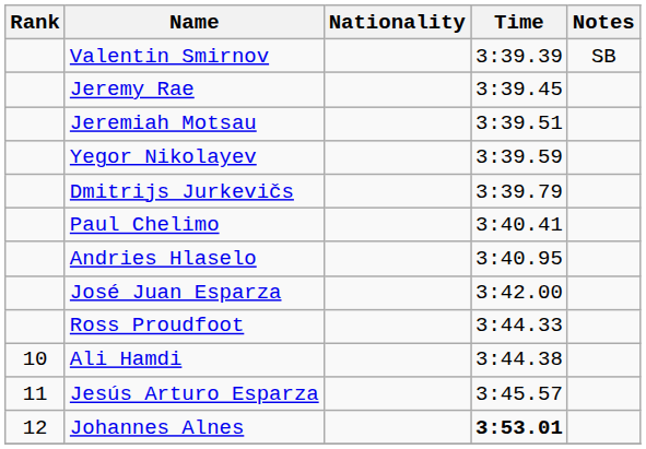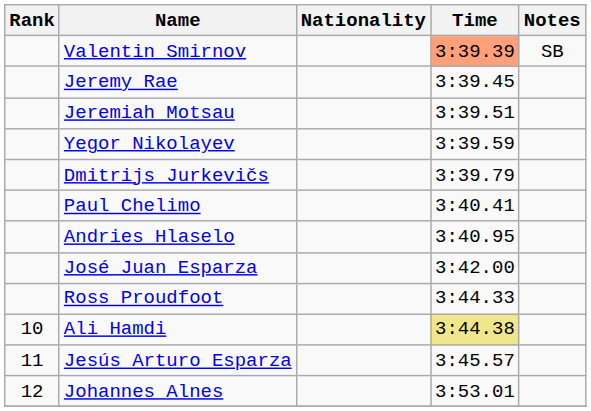Valentin Smirnov | Time: no background -> lightsalmon background
Ali Hamdi | Time: no background -> khaki background
Johannes Alnes | Time: bold -> normal
